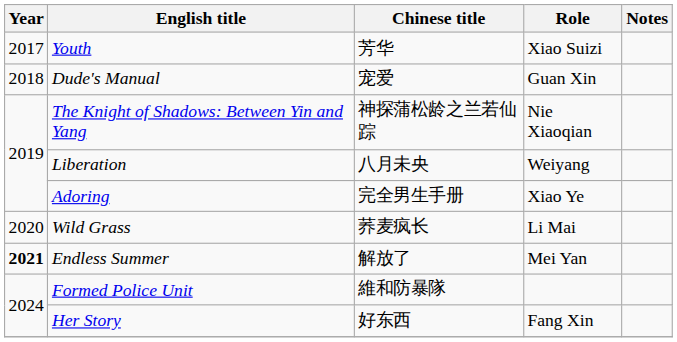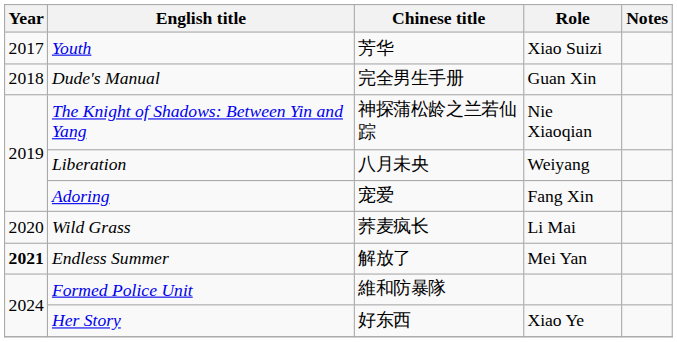Dude's Manual | Chinese title: 宠爱 -> 完全男生手册
Adoring | Chinese title: 完全男生手册 -> 宠爱
Adoring | Role: Xiao Ye -> Fang Xin
Her Story | Role: Fang Xin -> Xiao Ye
